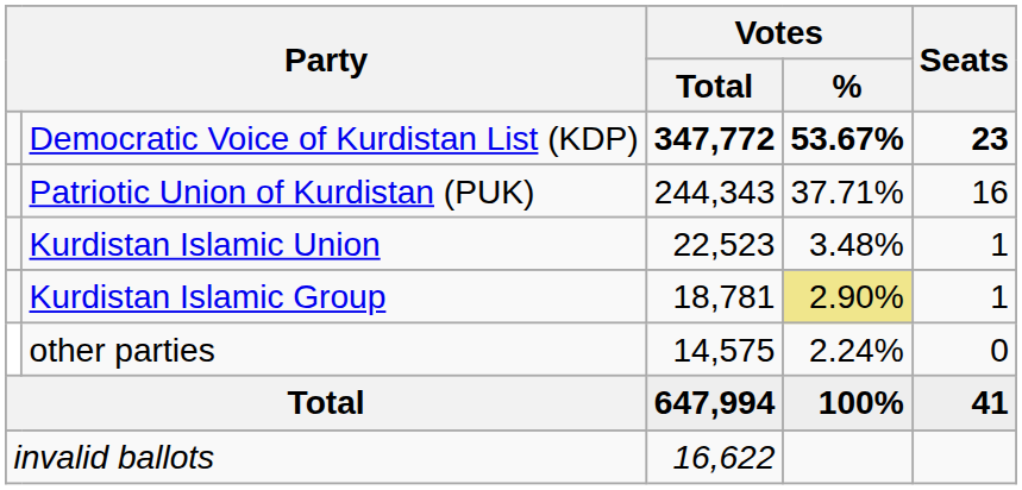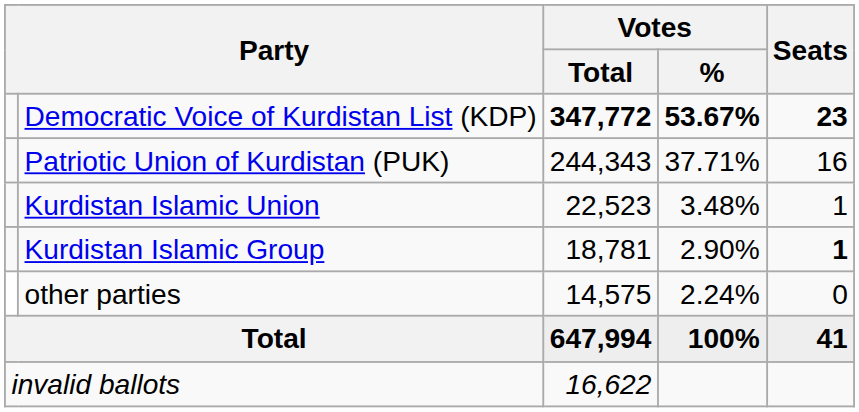Kurdistan Islamic Group | Votes / %: khaki background -> no background
Kurdistan Islamic Group | Seats: normal -> bold
